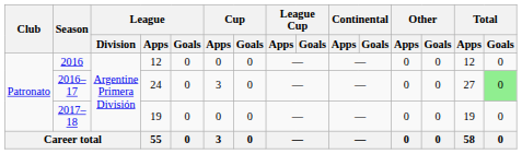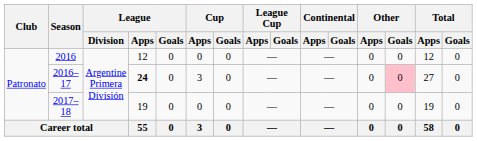2016–17 | League / Apps: normal -> bold
2016–17 | Other / Goals: no background -> pink background
2016–17 | Total / Goals: lightgreen background -> no background
